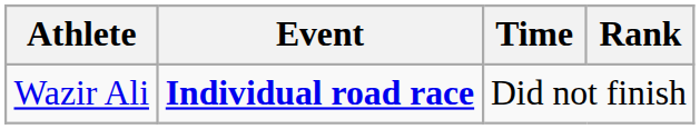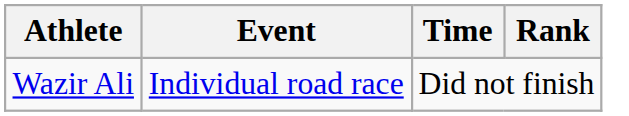Wazir Ali | Event: bold -> normal
